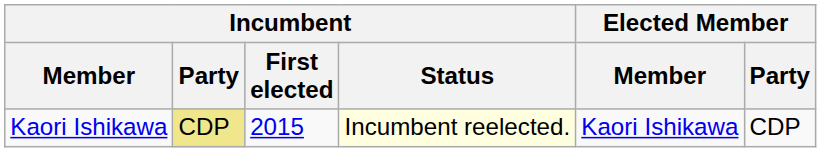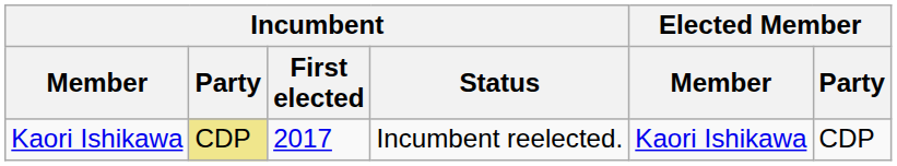row 3 | Incumbent / First elected: 2015 -> 2017
row 3 | Incumbent / Status: lightyellow background -> no background
